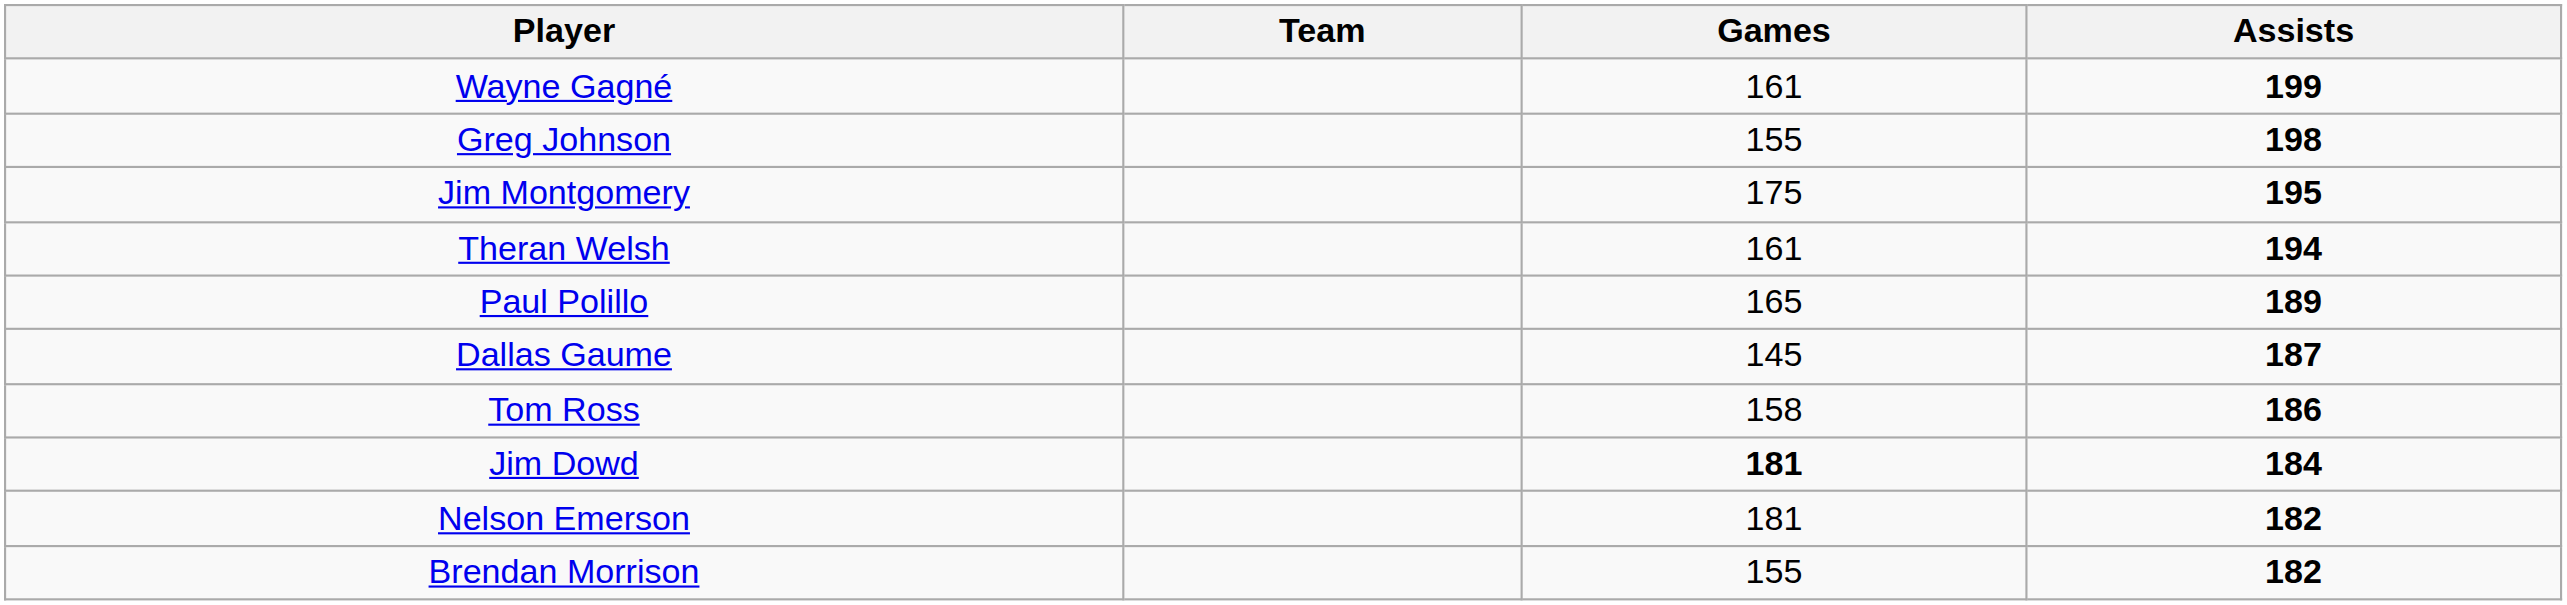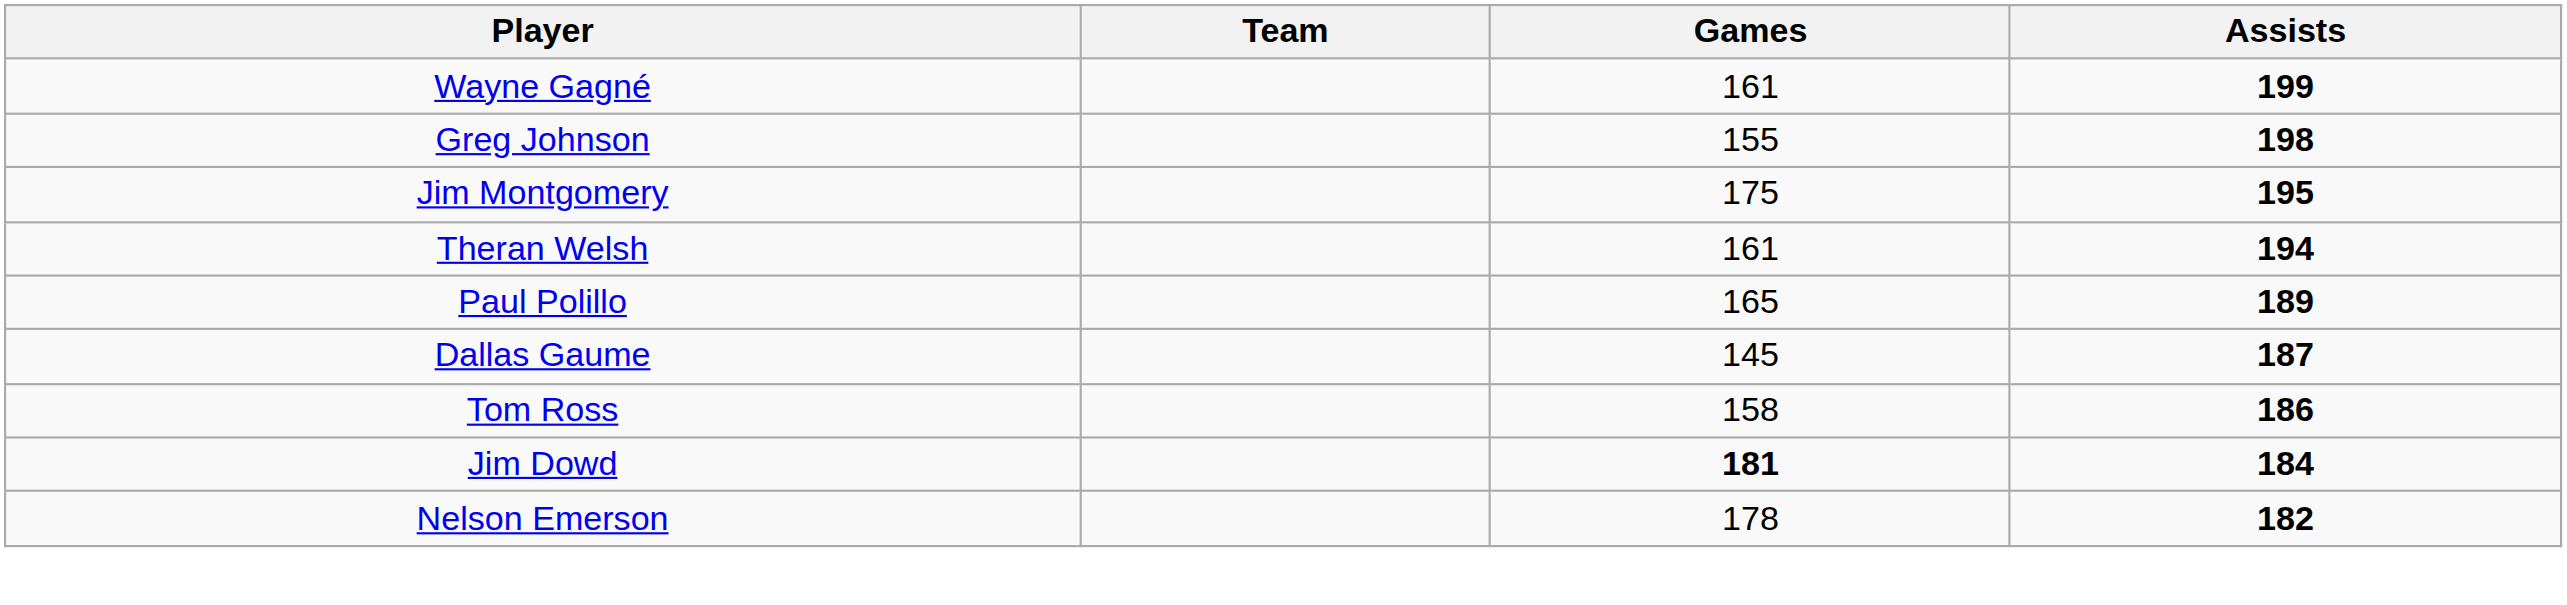Nelson Emerson | Games: 181 -> 178
- row: Brendan Morrison | 155 | 182
